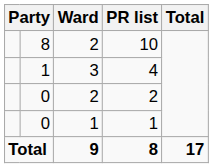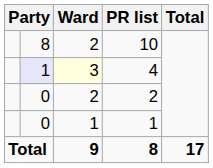4 | column 2: no background -> lavender background
4 | Ward: no background -> lightyellow background
